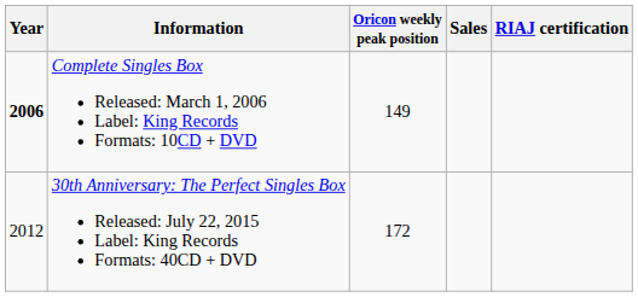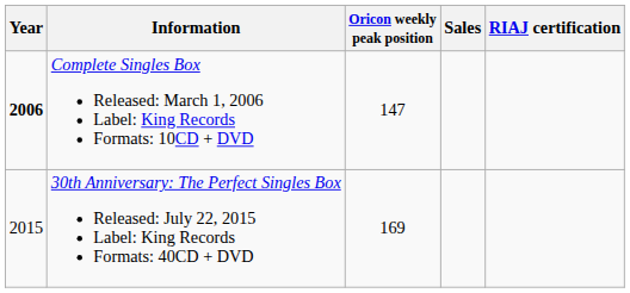row 2 | Oricon weekly peak position: 149 -> 147
row 3 | Year: 2012 -> 2015
row 3 | Oricon weekly peak position: 172 -> 169
